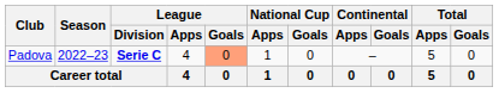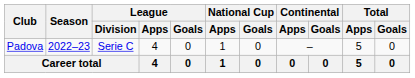Padova | League / Division: bold -> normal
Padova | League / Goals: lightsalmon background -> no background
